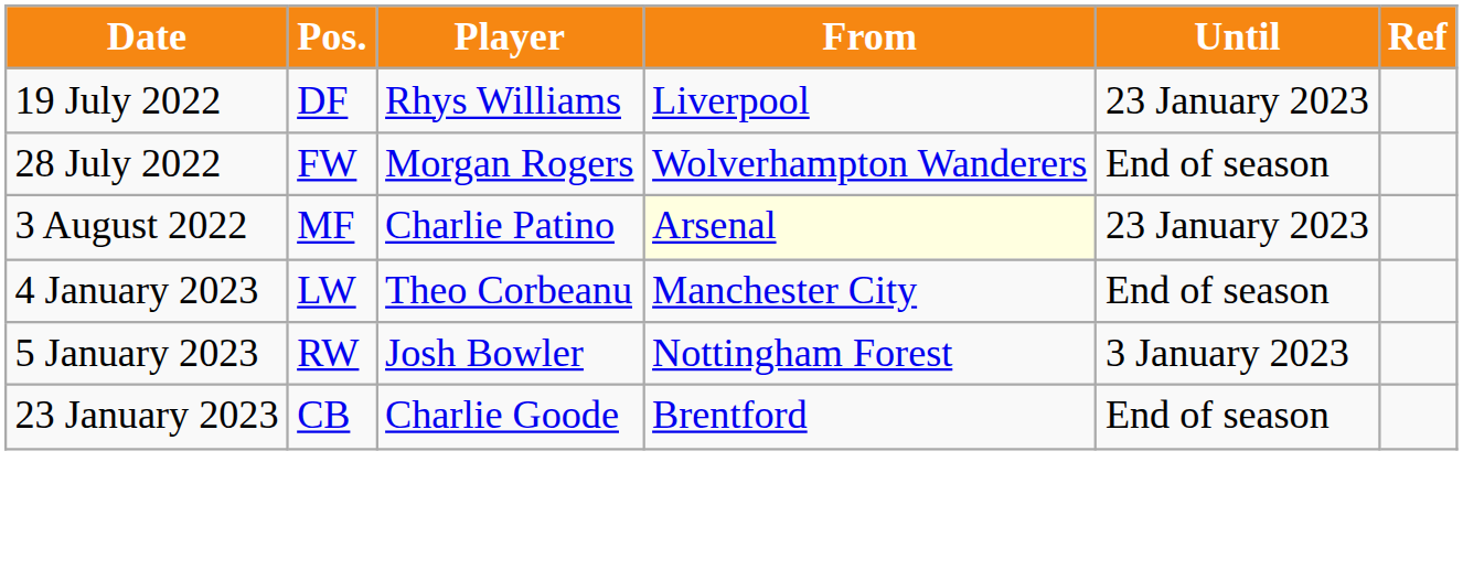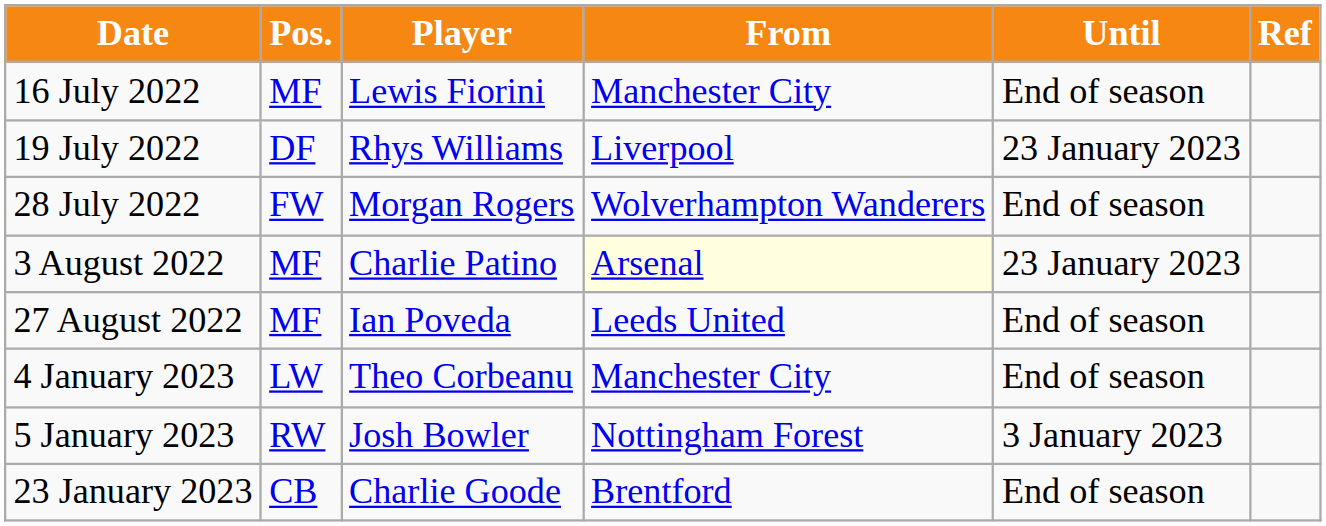+ row: 16 July 2022 | MF | Lewis Fiorini | Manchester City | End of season
+ row: 27 August 2022 | MF | Ian Poveda | Leeds United | End of season
